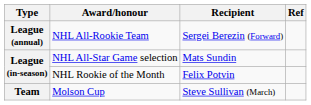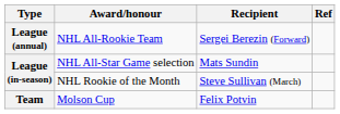NHL Rookie of the Month | Recipient: Felix Potvin -> Steve Sullivan (March)
Molson Cup | Recipient: Steve Sullivan (March) -> Felix Potvin
